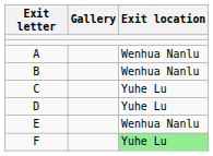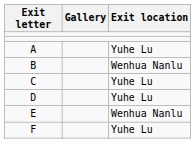A | Exit location: Wenhua Nanlu -> Yuhe Lu
F | Exit location: lightgreen background -> no background
